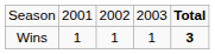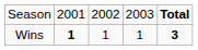Wins | column 2: normal -> bold
